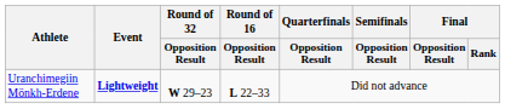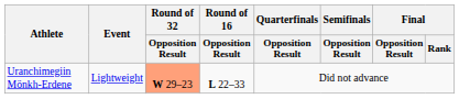Uranchimegiin Mönkh-Erdene | Event: bold -> normal
Uranchimegiin Mönkh-Erdene | Round of 32 / Opposition Result: no background -> lightsalmon background
